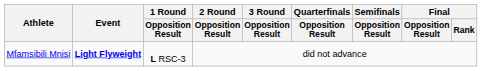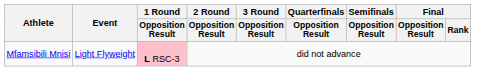Mfamsibili Mnisi | Event: bold -> normal
Mfamsibili Mnisi | 1 Round / Opposition Result: no background -> pink background
